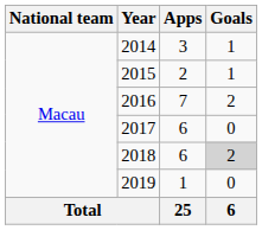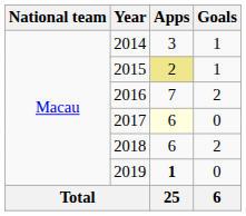2015 | Apps: no background -> khaki background
2017 | Apps: no background -> lightyellow background
2018 | Goals: lightgrey background -> no background
2019 | Apps: normal -> bold
